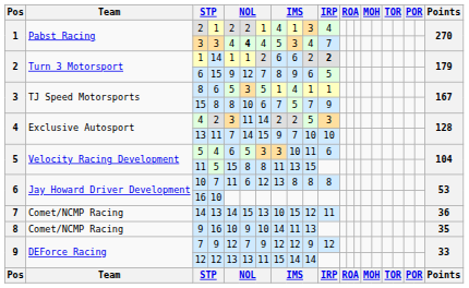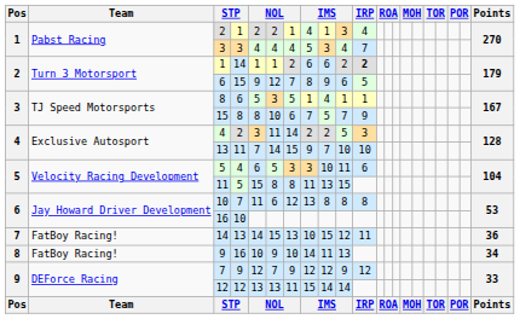row 3 | column 6: bold -> normal
row 14 | Team: Comet/NCMP Racing -> FatBoy Racing!
row 15 | Team: Comet/NCMP Racing -> FatBoy Racing!
row 15 | Points: 35 -> 34
